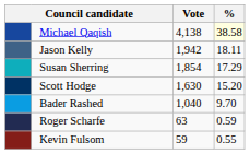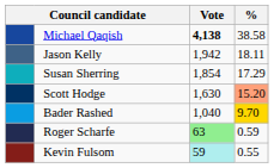Michael Qaqish | Vote: normal -> bold
Michael Qaqish | %: lightyellow background -> no background
Scott Hodge | %: no background -> lightsalmon background
Bader Rashed | %: no background -> gold background
Roger Scharfe | Vote: no background -> lightgreen background
Kevin Fulsom | Vote: no background -> paleturquoise background
